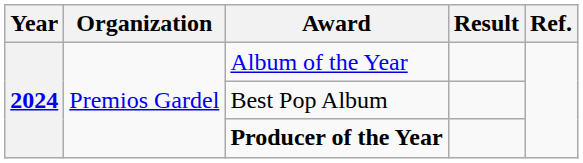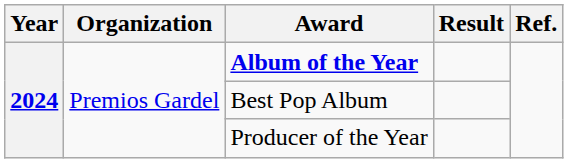Album of the Year | Award: normal -> bold
Producer of the Year | Award: bold -> normal
